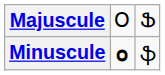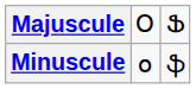Minuscule | column 2: bold -> normal
